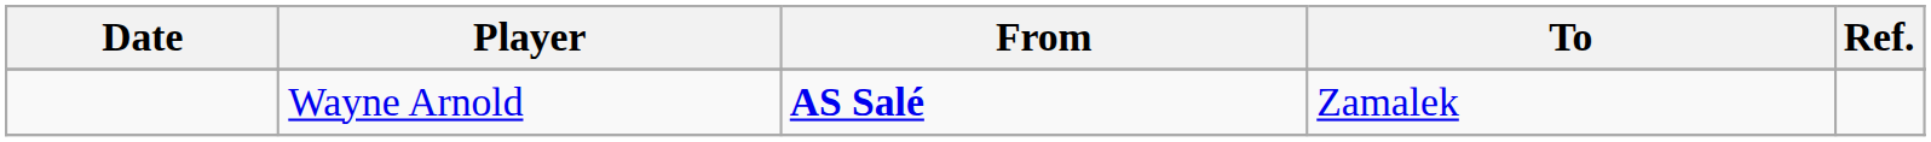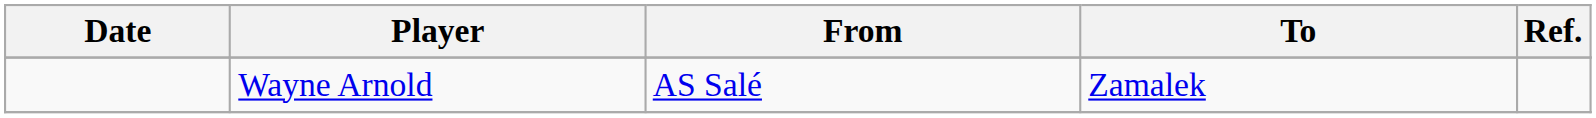Wayne Arnold | From: bold -> normal
